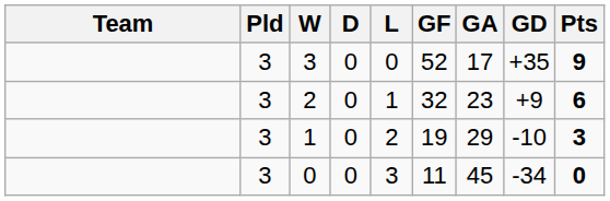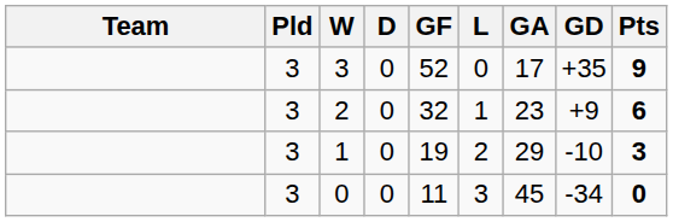columns swapped: L <-> GF
